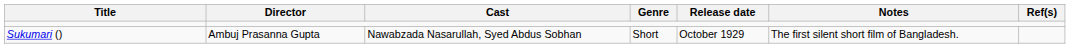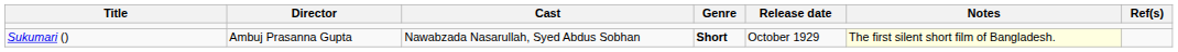Sukumari () | Genre: normal -> bold
Sukumari () | Notes: no background -> lightyellow background
